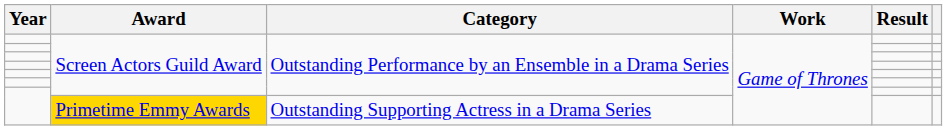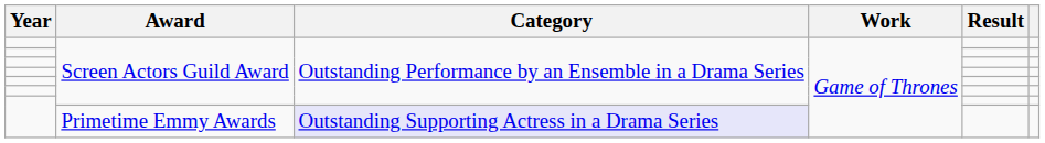Primetime Emmy Awards | Award: gold background -> no background
Primetime Emmy Awards | Category: no background -> lavender background
